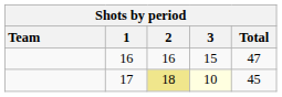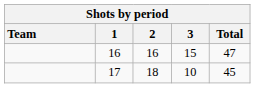17 | 2: khaki background -> no background
17 | 3: lightyellow background -> no background
